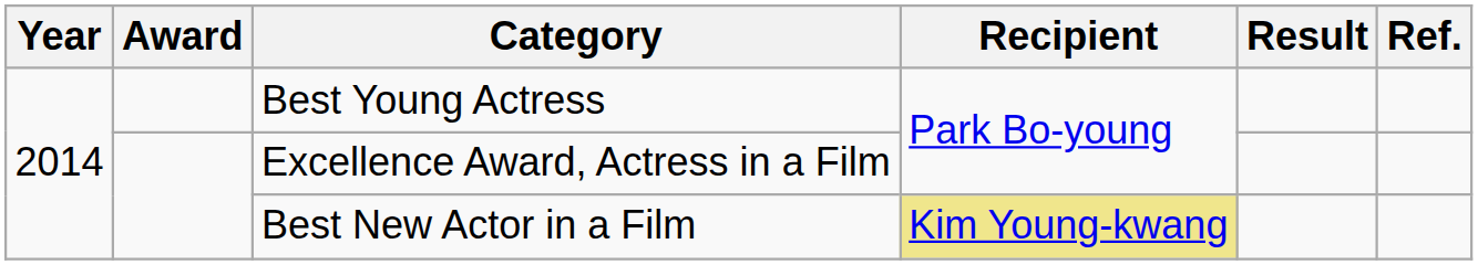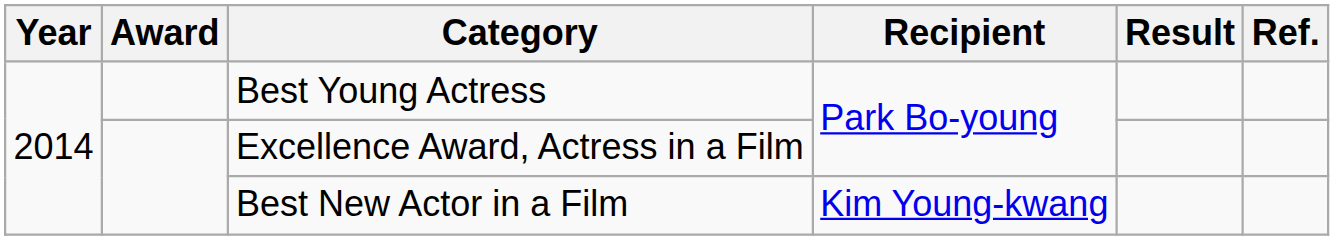Best New Actor in a Film | Recipient: khaki background -> no background
